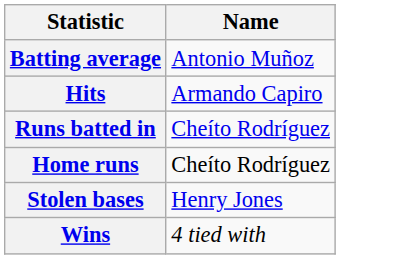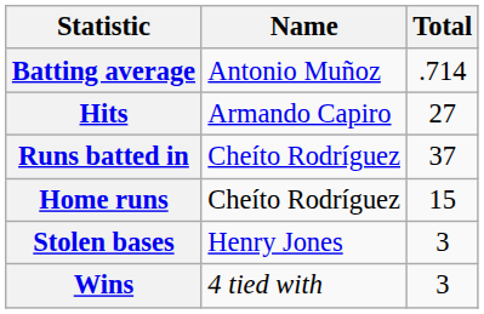+ column: Total | .714 | 27 | 37 | 15 | 3 | 3
